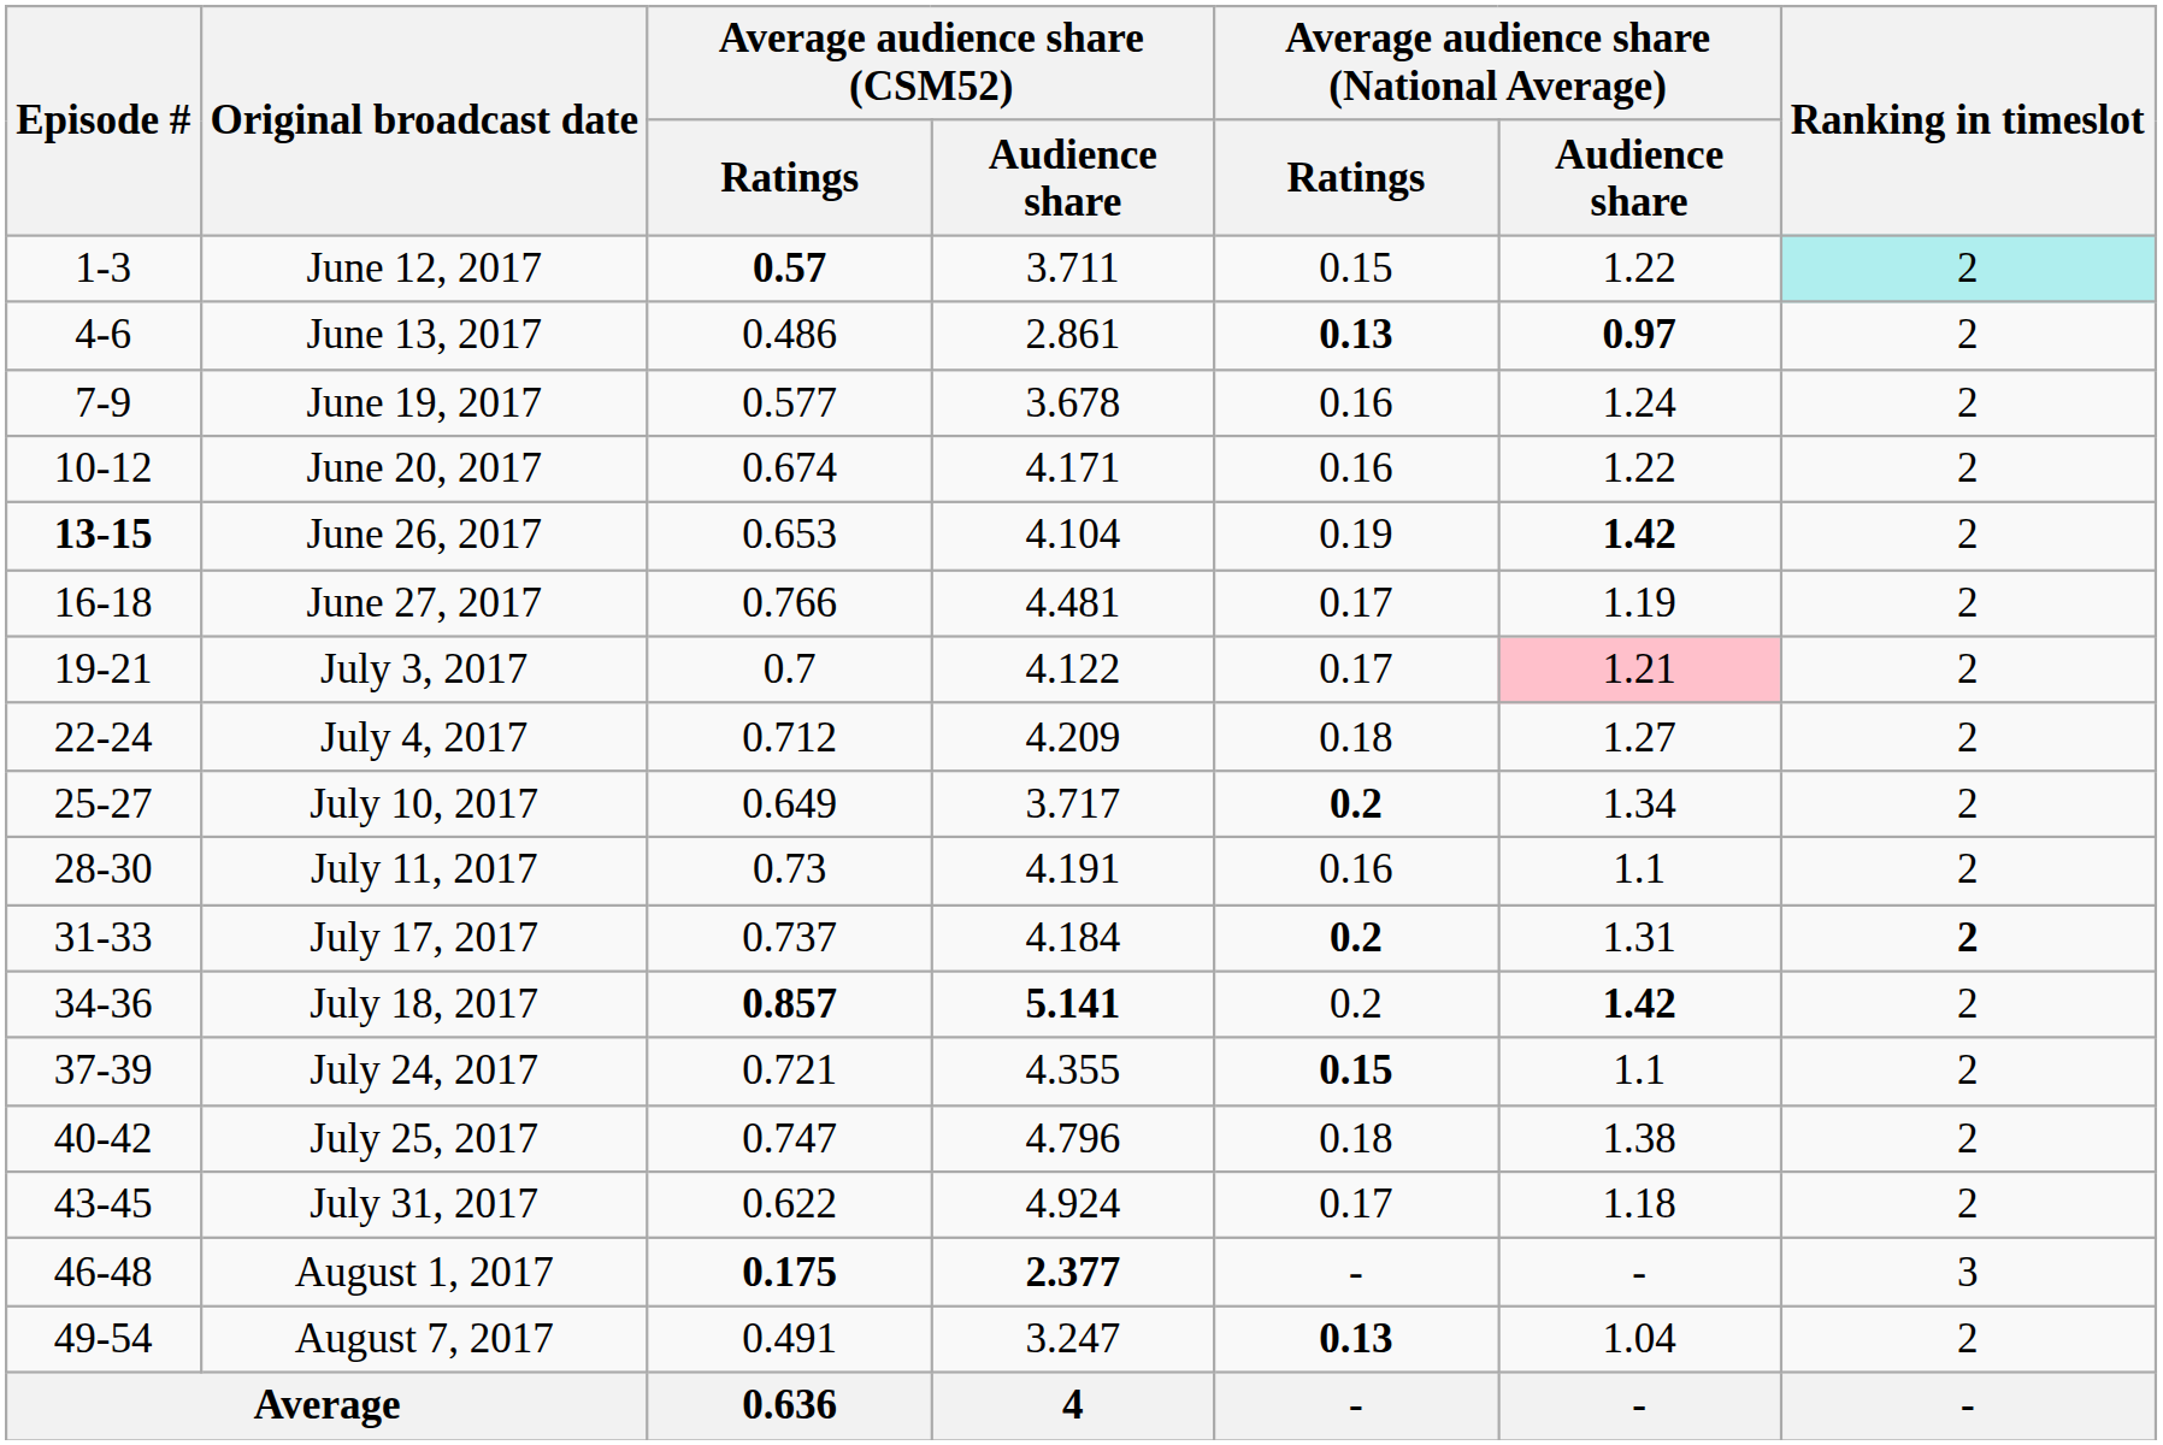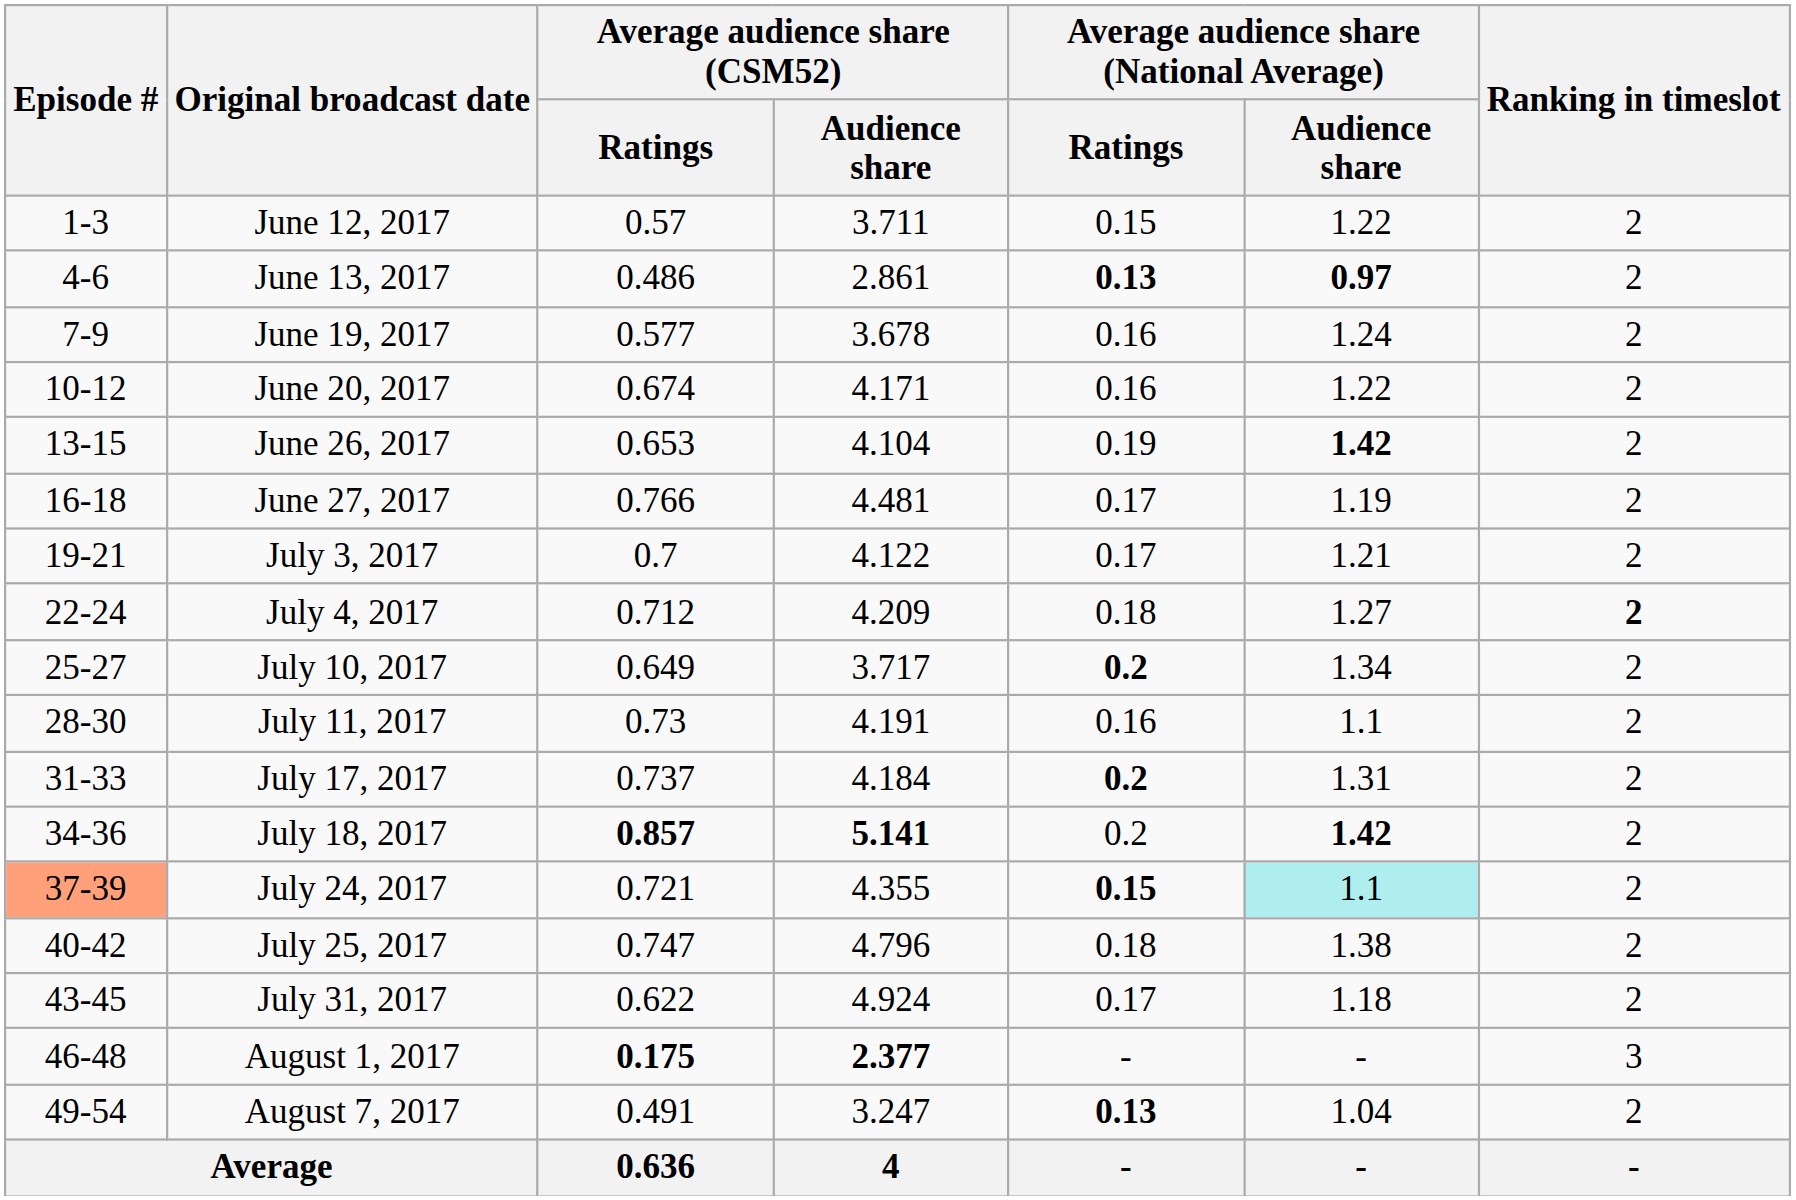June 12, 2017 | Average audience share (CSM52) / Ratings: bold -> normal
June 12, 2017 | Ranking in timeslot: paleturquoise background -> no background
June 26, 2017 | Episode #: bold -> normal
July 3, 2017 | Average audience share (National Average) / Audience share: pink background -> no background
July 4, 2017 | Ranking in timeslot: normal -> bold
July 17, 2017 | Ranking in timeslot: bold -> normal
July 24, 2017 | Episode #: no background -> lightsalmon background
July 24, 2017 | Average audience share (National Average) / Audience share: no background -> paleturquoise background
